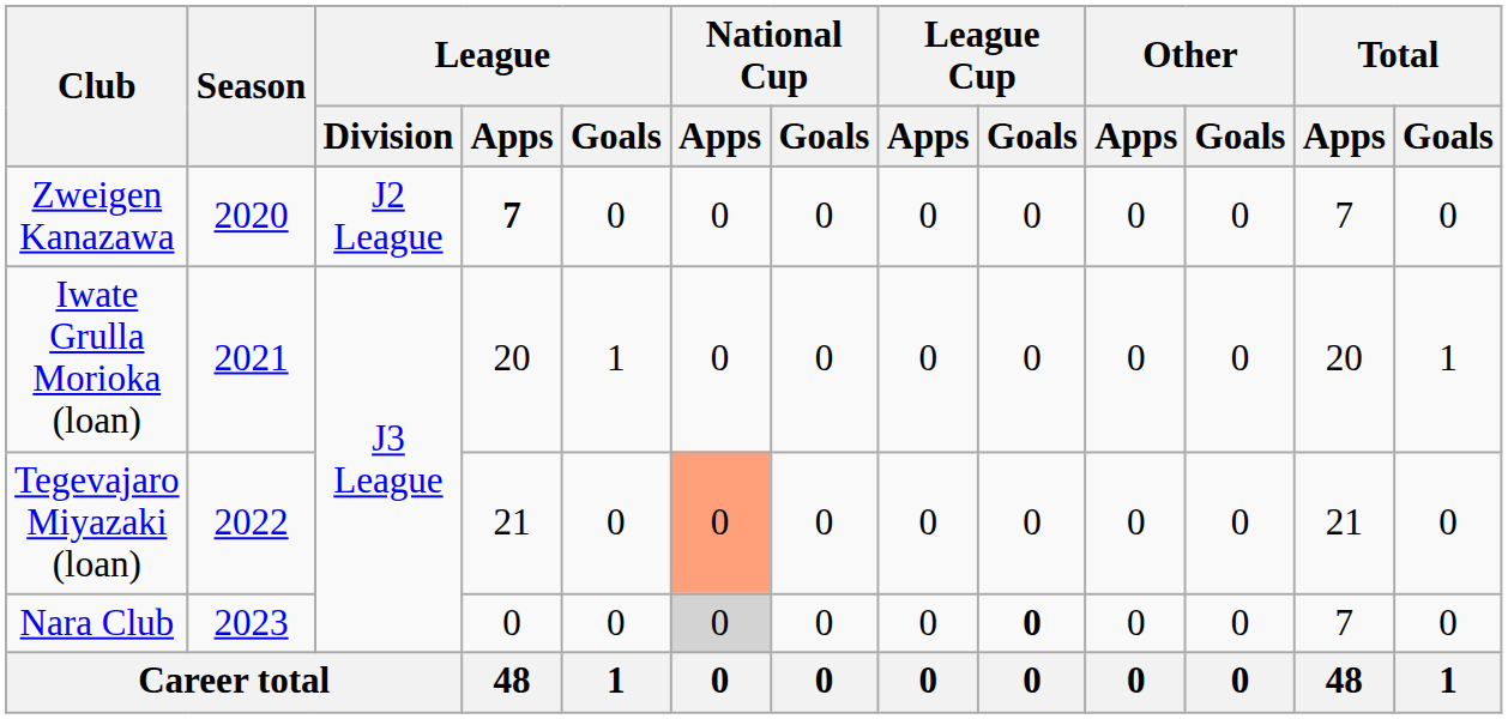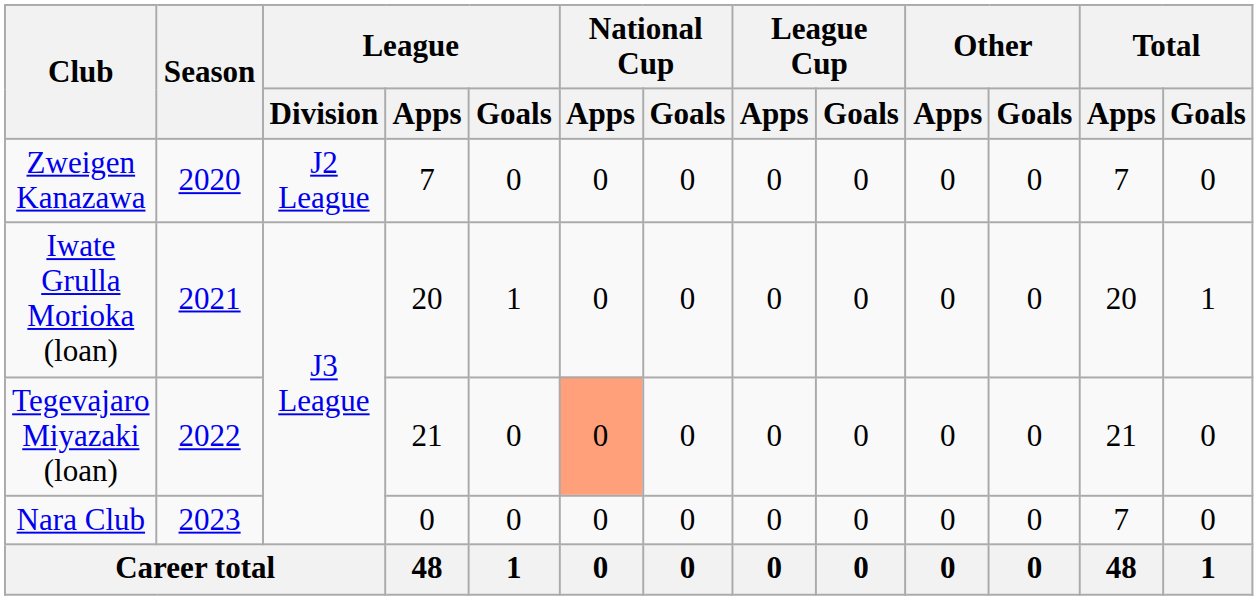Zweigen Kanazawa | League / Apps: bold -> normal
Nara Club | National Cup / Apps: lightgrey background -> no background
Nara Club | League Cup / Goals: bold -> normal
